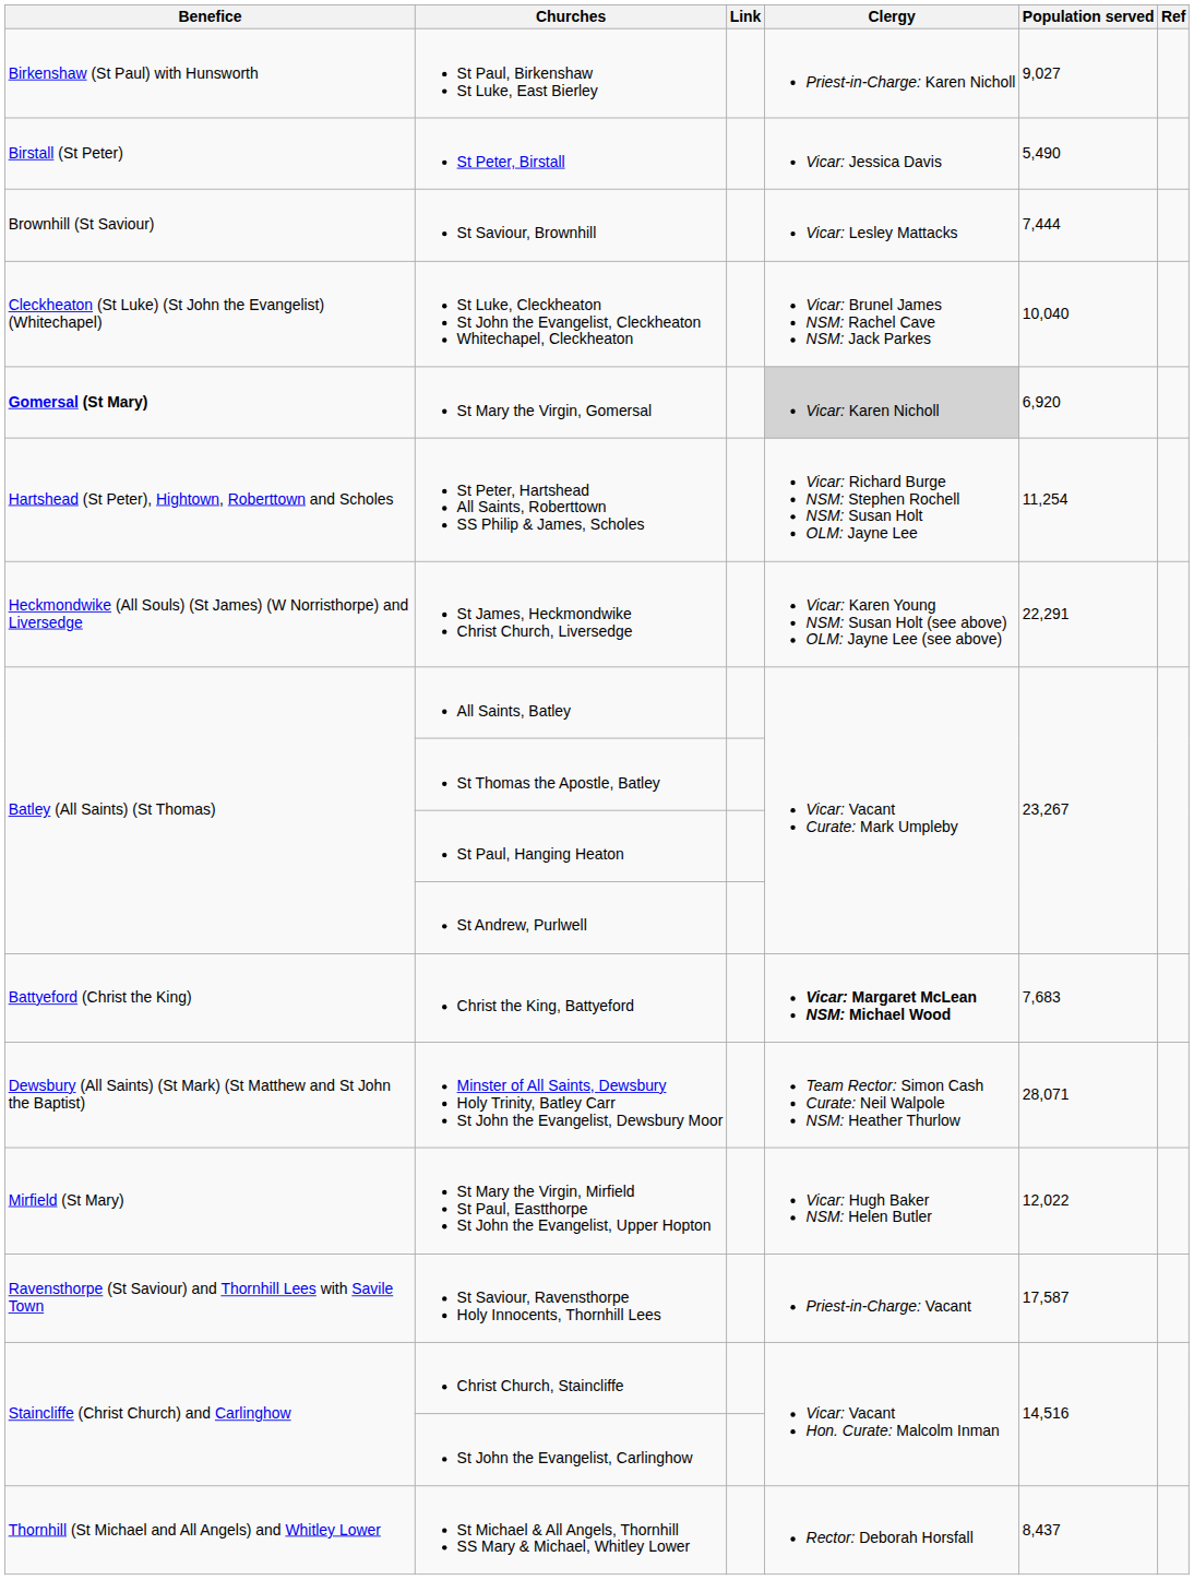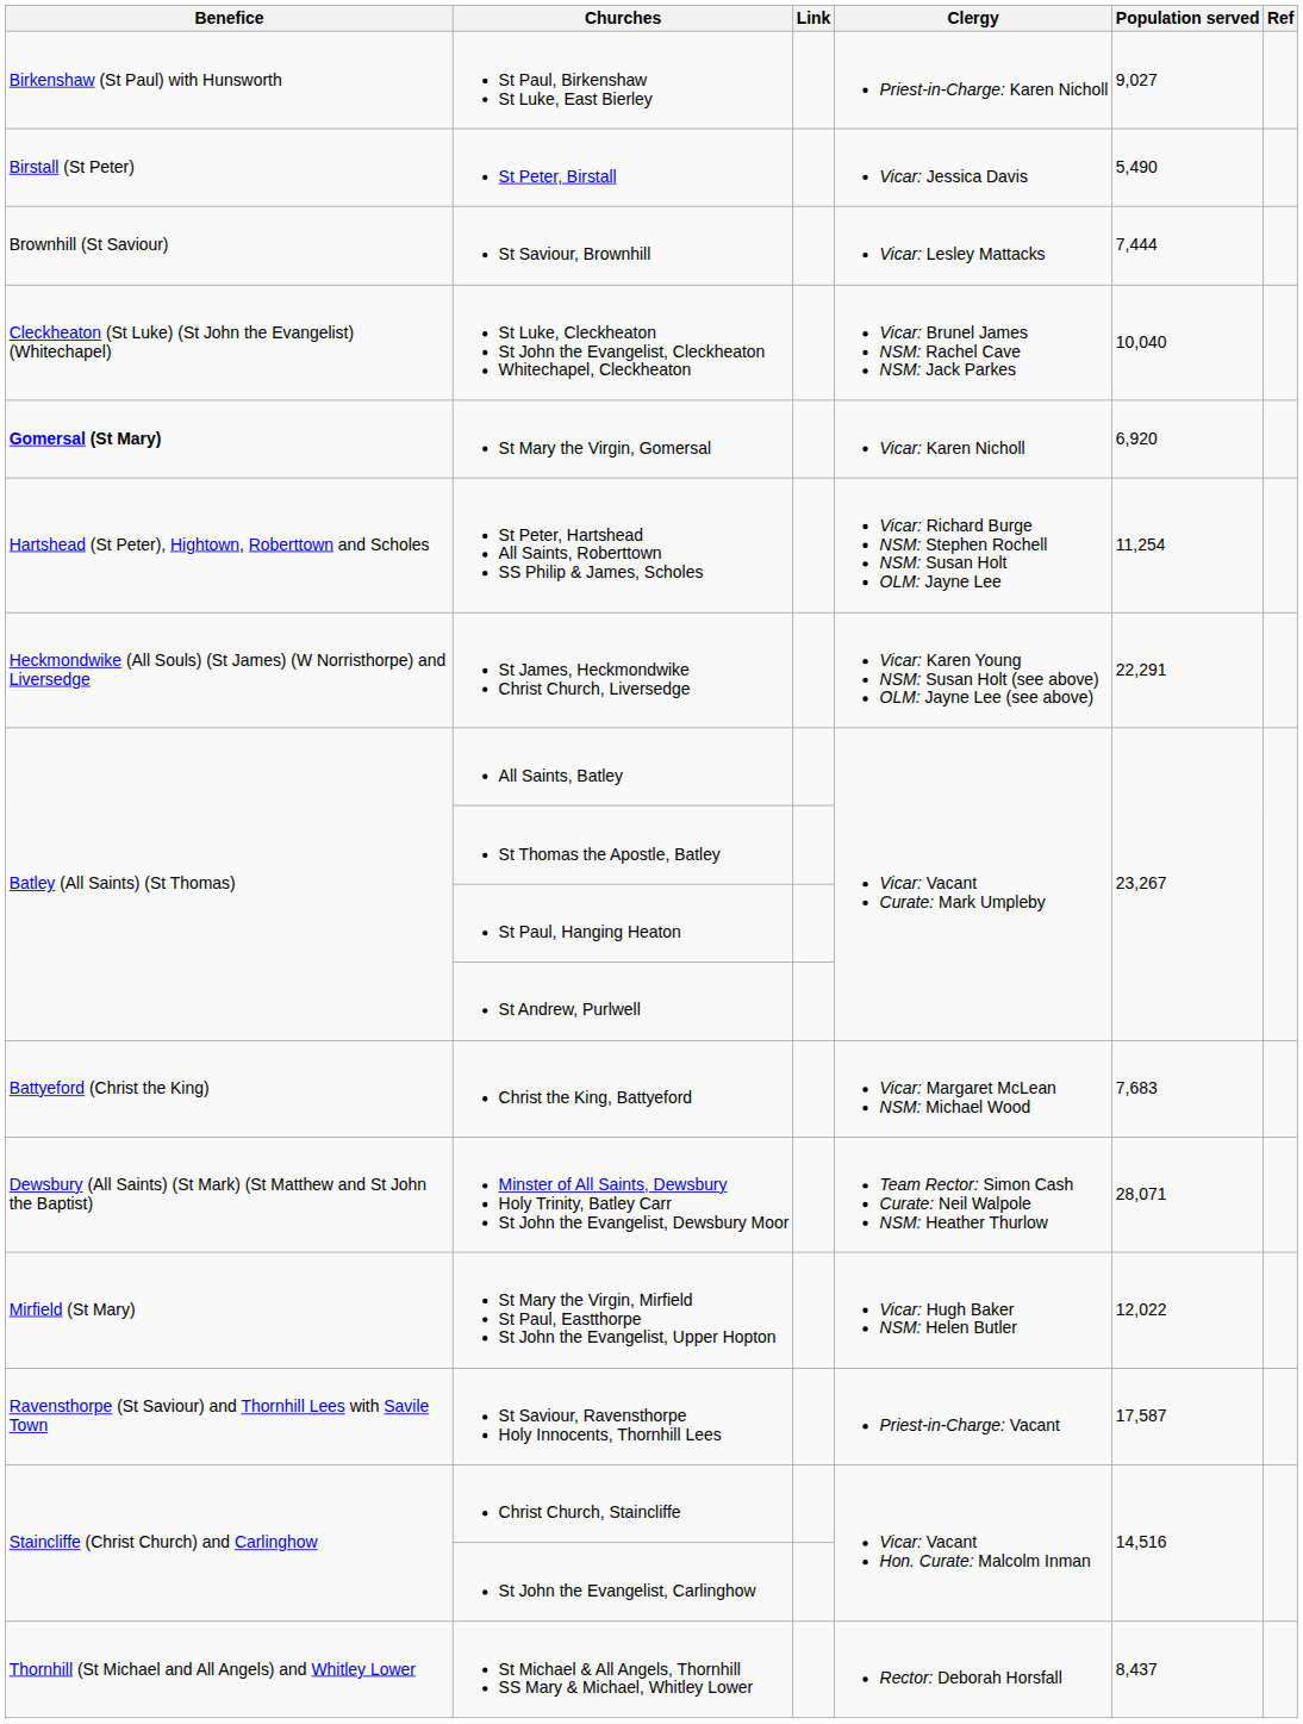St Mary the Virgin, Gomersal | Clergy: lightgrey background -> no background
Christ the King, Battyeford | Clergy: bold -> normal
